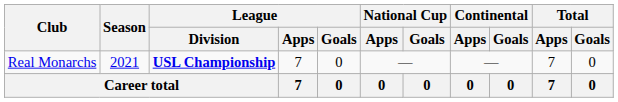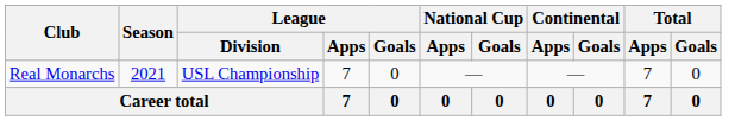Real Monarchs | League / Division: bold -> normal
